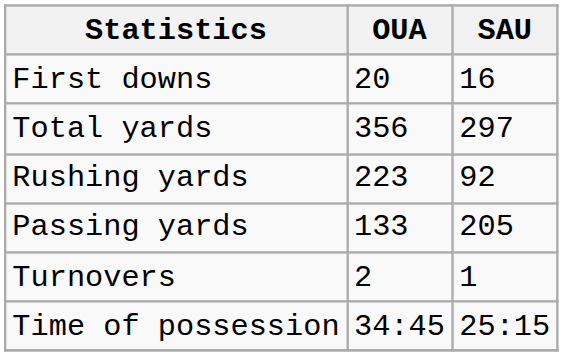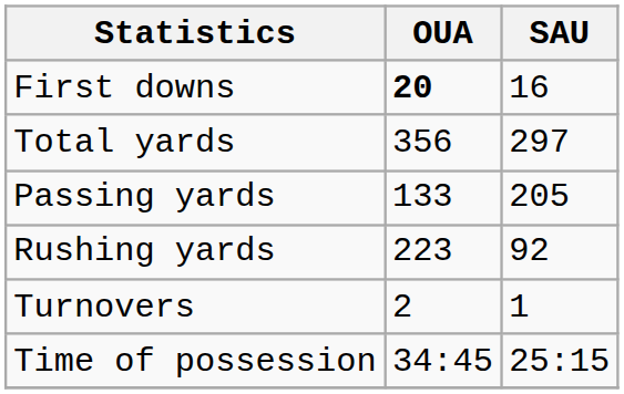First downs | OUA: normal -> bold
rows swapped: Rushing yards <-> Passing yards
